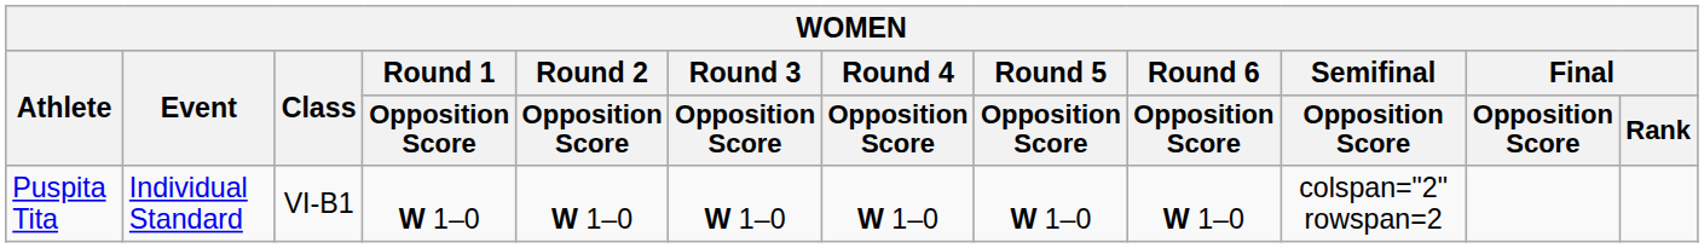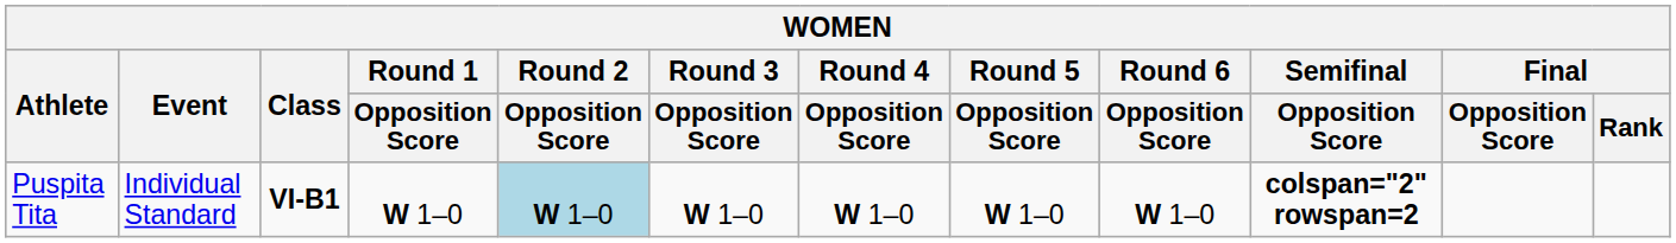Puspita Tita | Class: normal -> bold
Puspita Tita | Round 2 / Opposition Score: no background -> lightblue background
Puspita Tita | Semifinal / Opposition Score: normal -> bold
